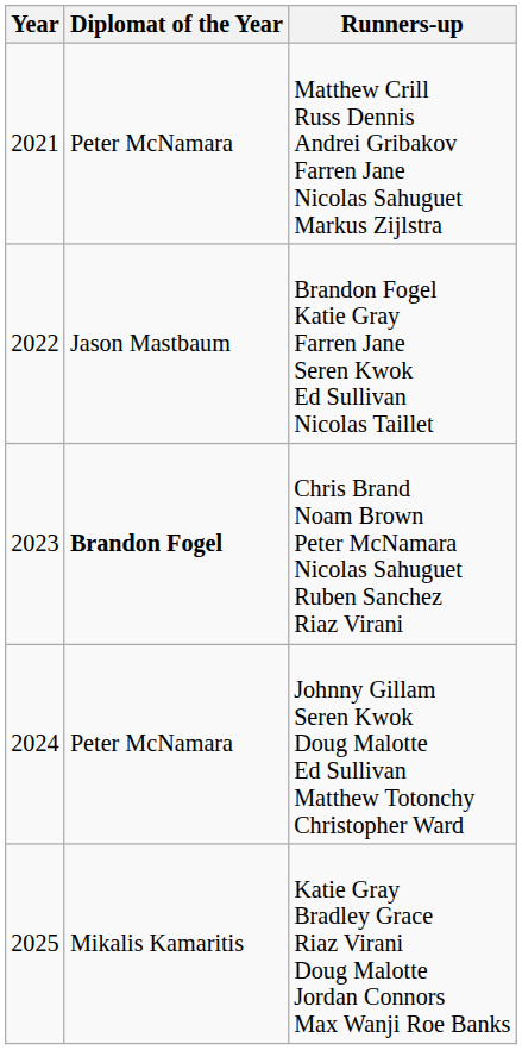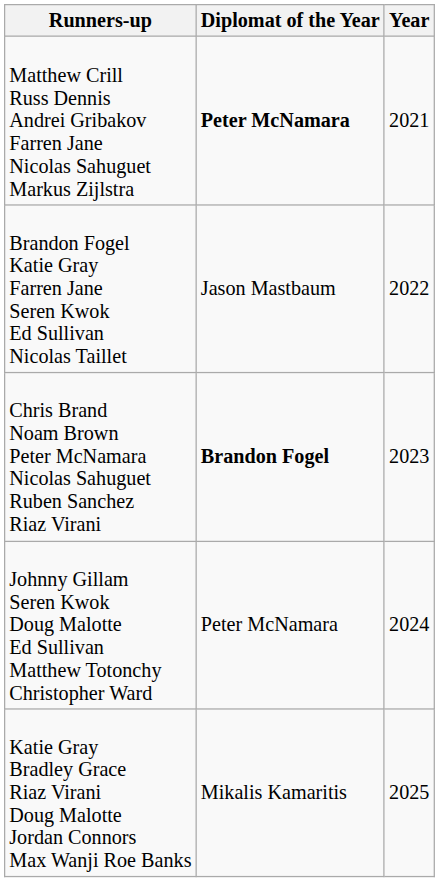columns swapped: Year <-> Runners-up
row 2 | Diplomat of the Year: normal -> bold
